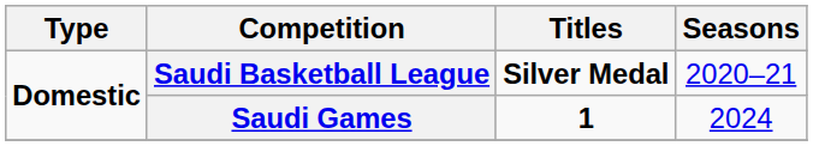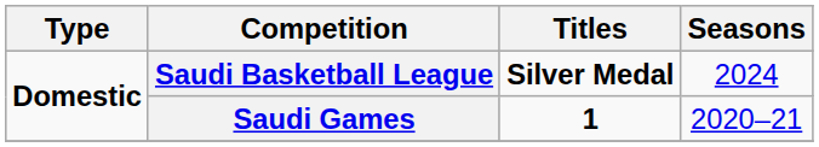Saudi Basketball League | Seasons: 2020–21 -> 2024
Saudi Games | Seasons: 2024 -> 2020–21
